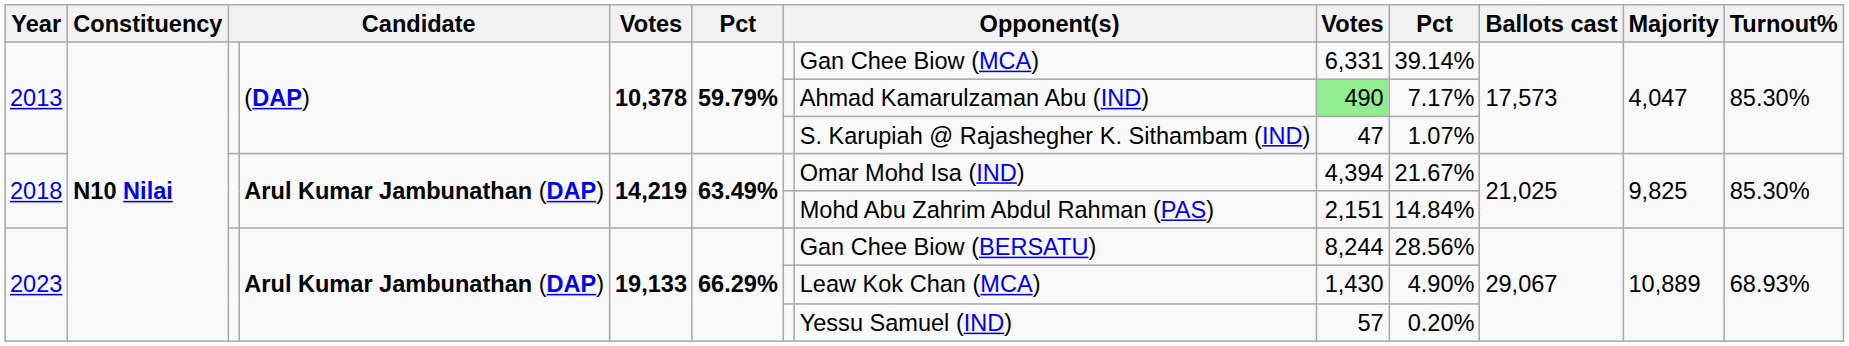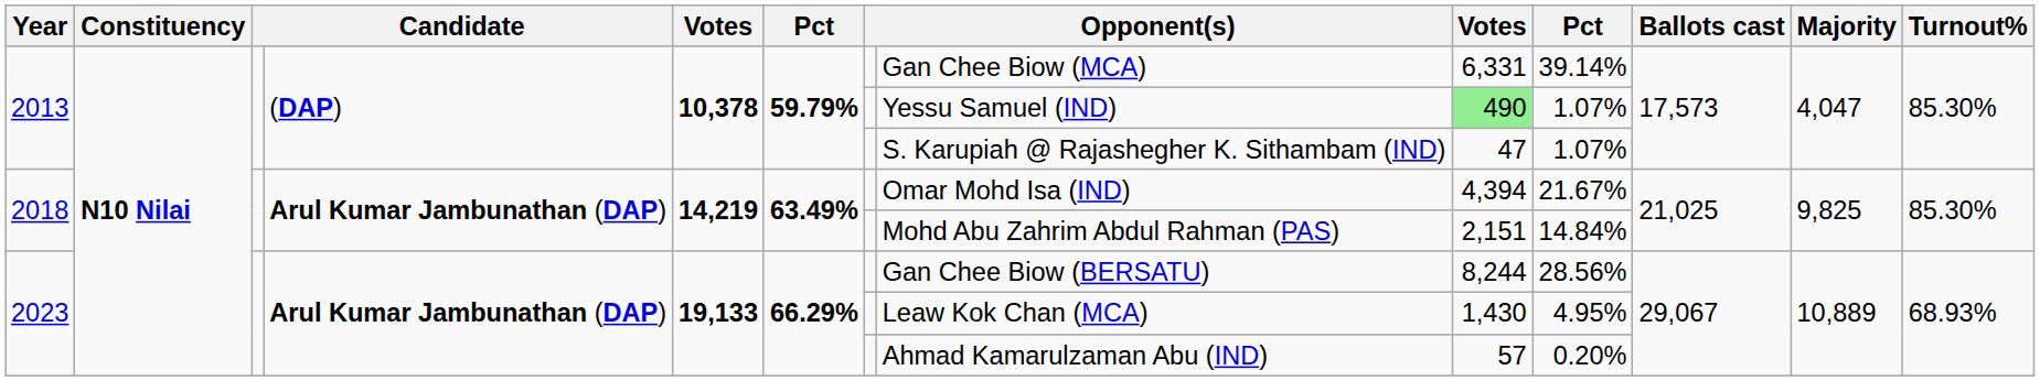row 3 | column 8: Ahmad Kamarulzaman Abu (IND) -> Yessu Samuel (IND)
row 3 | column 10: 7.17% -> 1.07%
row 8 | column 10: 4.90% -> 4.95%
row 9 | column 8: Yessu Samuel (IND) -> Ahmad Kamarulzaman Abu (IND)
